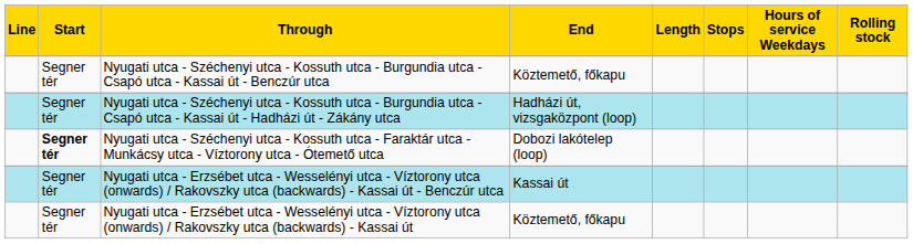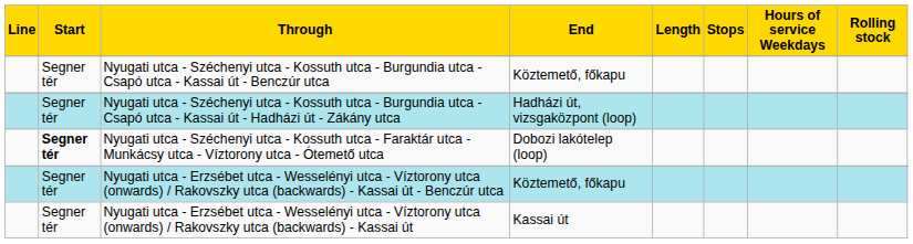row 5 | End: Kassai út -> Köztemető, főkapu
row 6 | End: Köztemető, főkapu -> Kassai út
